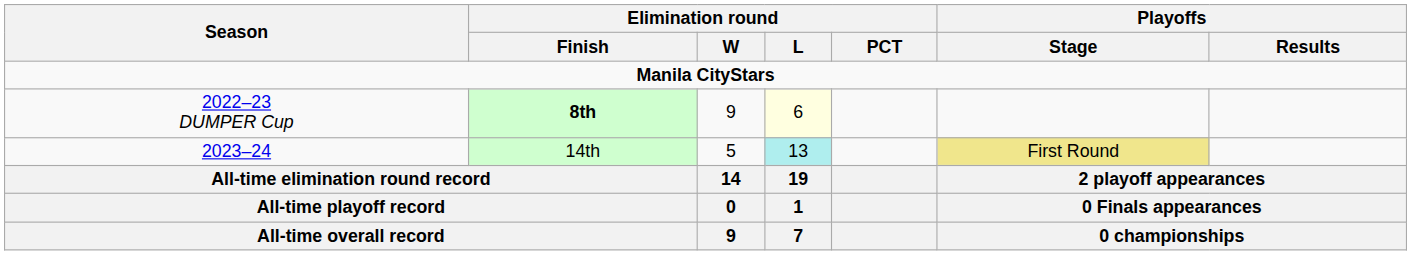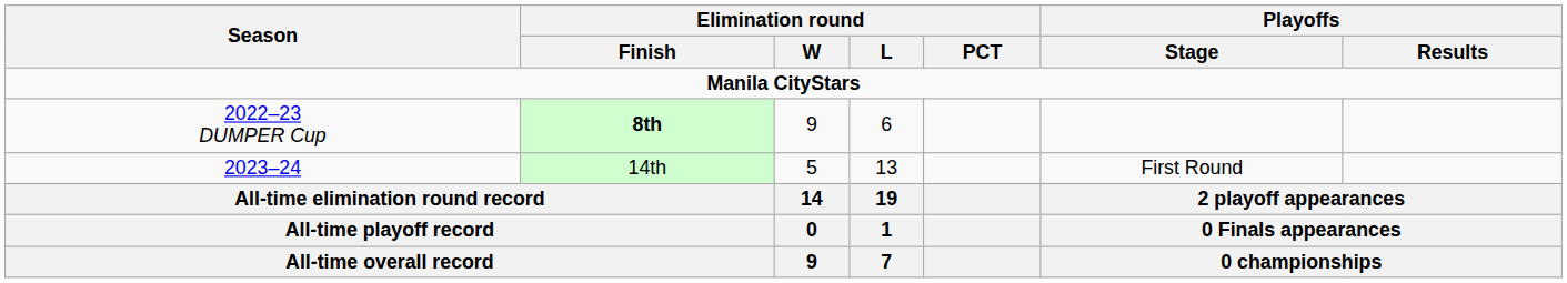2022–23 DUMPER Cup | Elimination round / L: lightyellow background -> no background
2023–24 | Elimination round / L: paleturquoise background -> no background
2023–24 | Playoffs / Stage: khaki background -> no background
